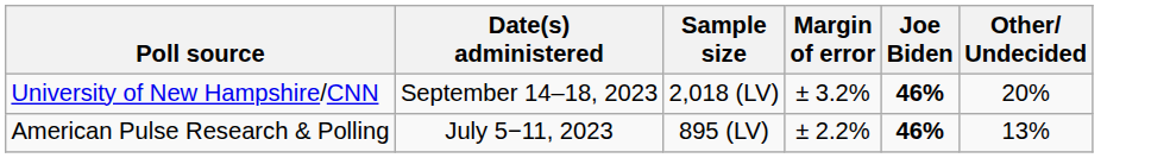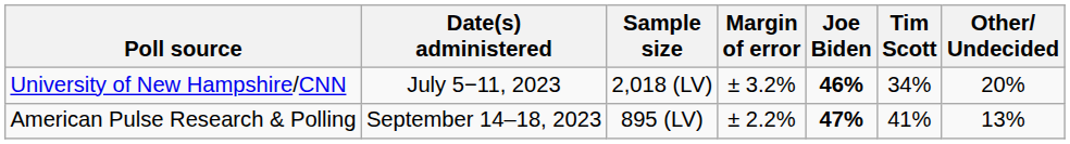+ column: Tim Scott | 34% | 41%
University of New Hampshire/CNN | Date(s) administered: September 14–18, 2023 -> July 5−11, 2023
American Pulse Research & Polling | Date(s) administered: July 5−11, 2023 -> September 14–18, 2023
American Pulse Research & Polling | Joe Biden: 46% -> 47%
